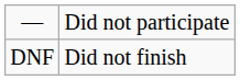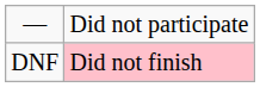DNF | column 2: no background -> pink background
